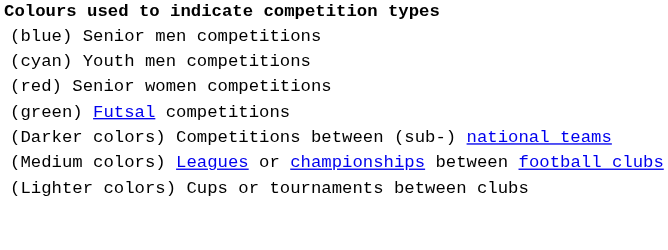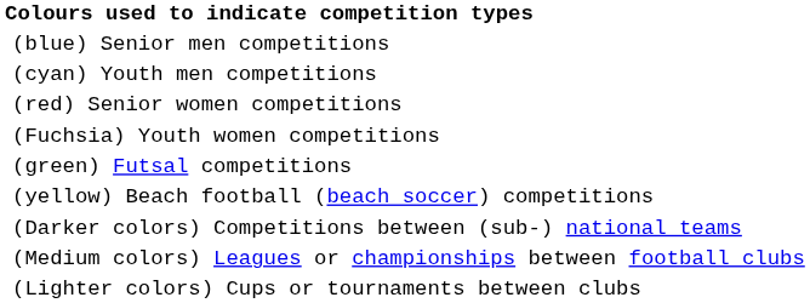+ row: (Fuchsia) Youth women competitions
+ row: (yellow) Beach football (beach soccer) competitions
